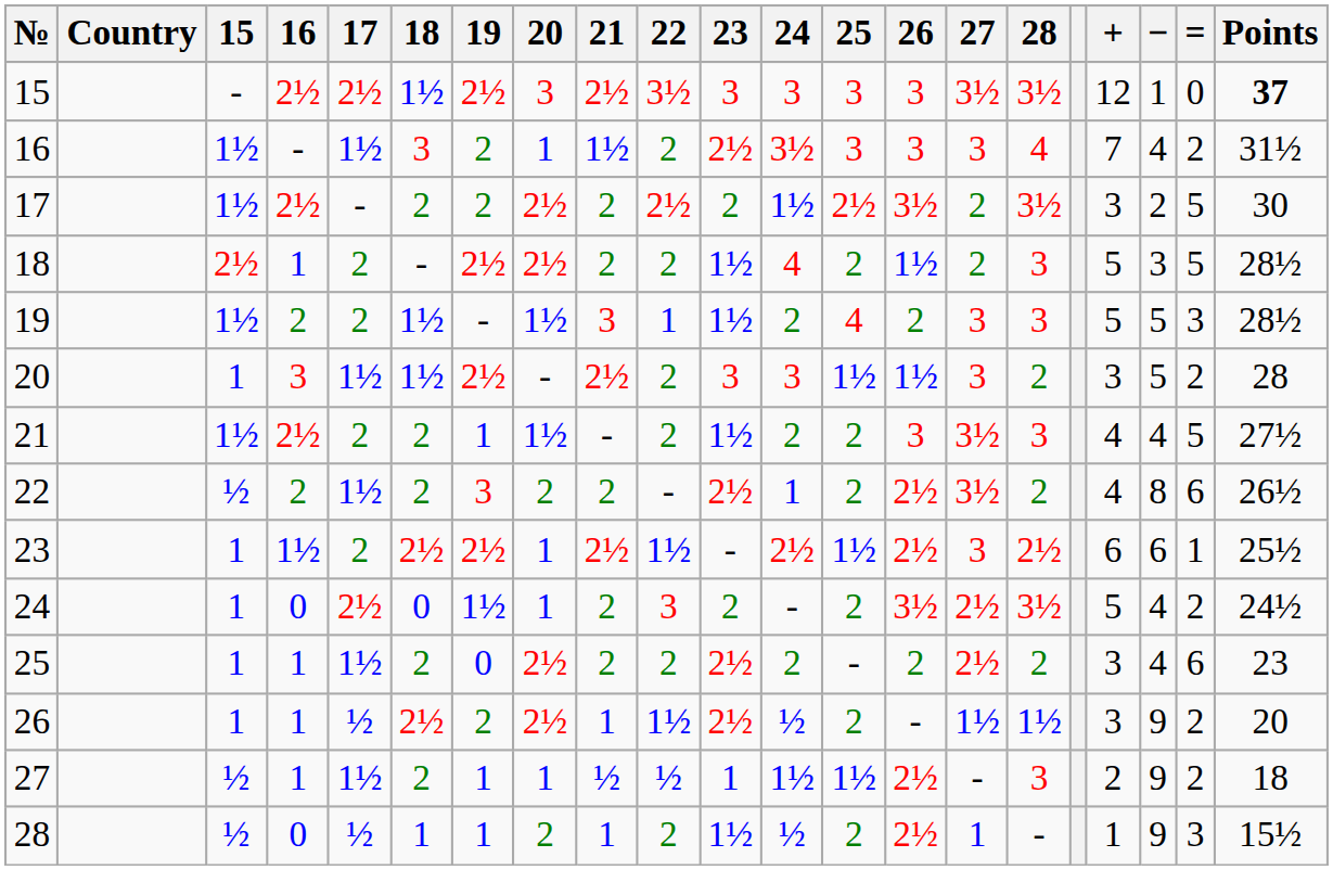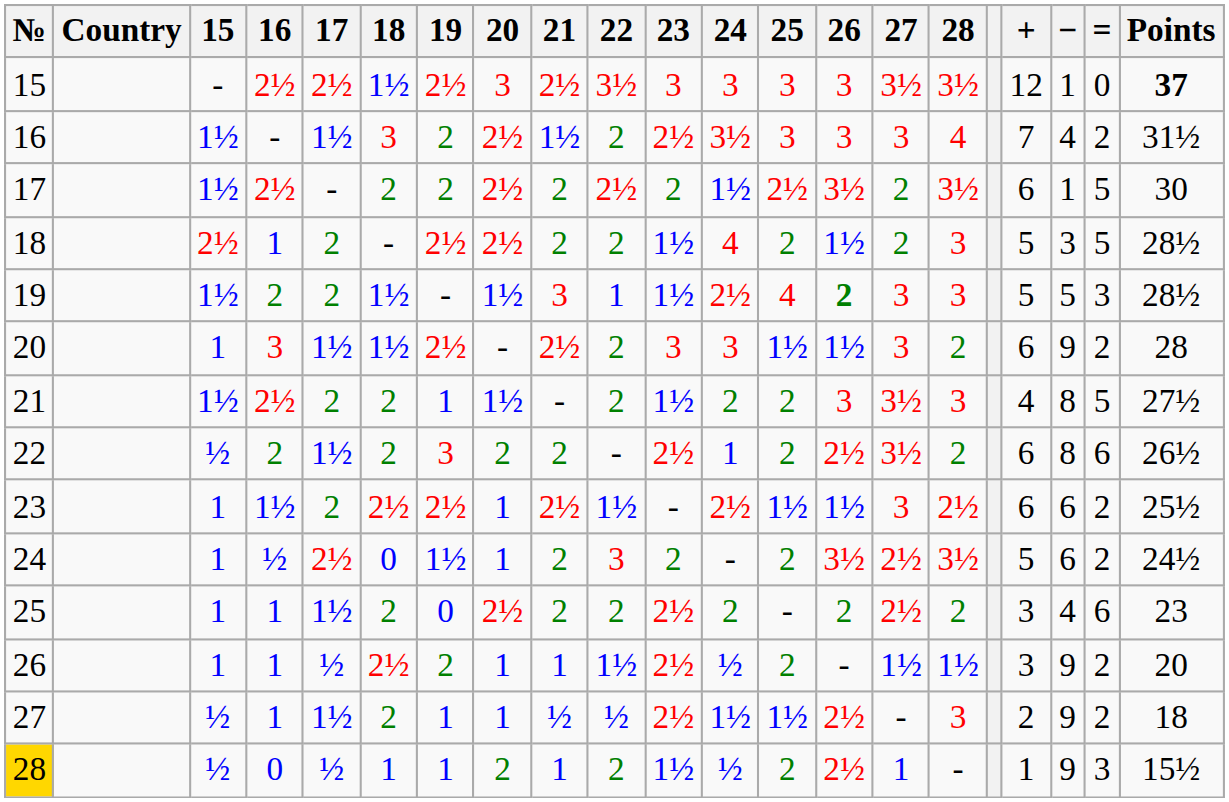row 3 | 20: 1 -> 2½
row 4 | +: 3 -> 6
row 4 | −: 2 -> 1
row 6 | 24: 2 -> 2½
row 6 | 26: normal -> bold
row 7 | +: 3 -> 6
row 7 | −: 5 -> 9
row 8 | −: 4 -> 8
row 9 | +: 4 -> 6
row 10 | 26: 2½ -> 1½
row 10 | =: 1 -> 2
row 11 | 16: 0 -> ½
row 11 | −: 4 -> 6
row 13 | 20: 2½ -> 1
row 14 | 23: 1 -> 2½
row 15 | №: no background -> gold background
